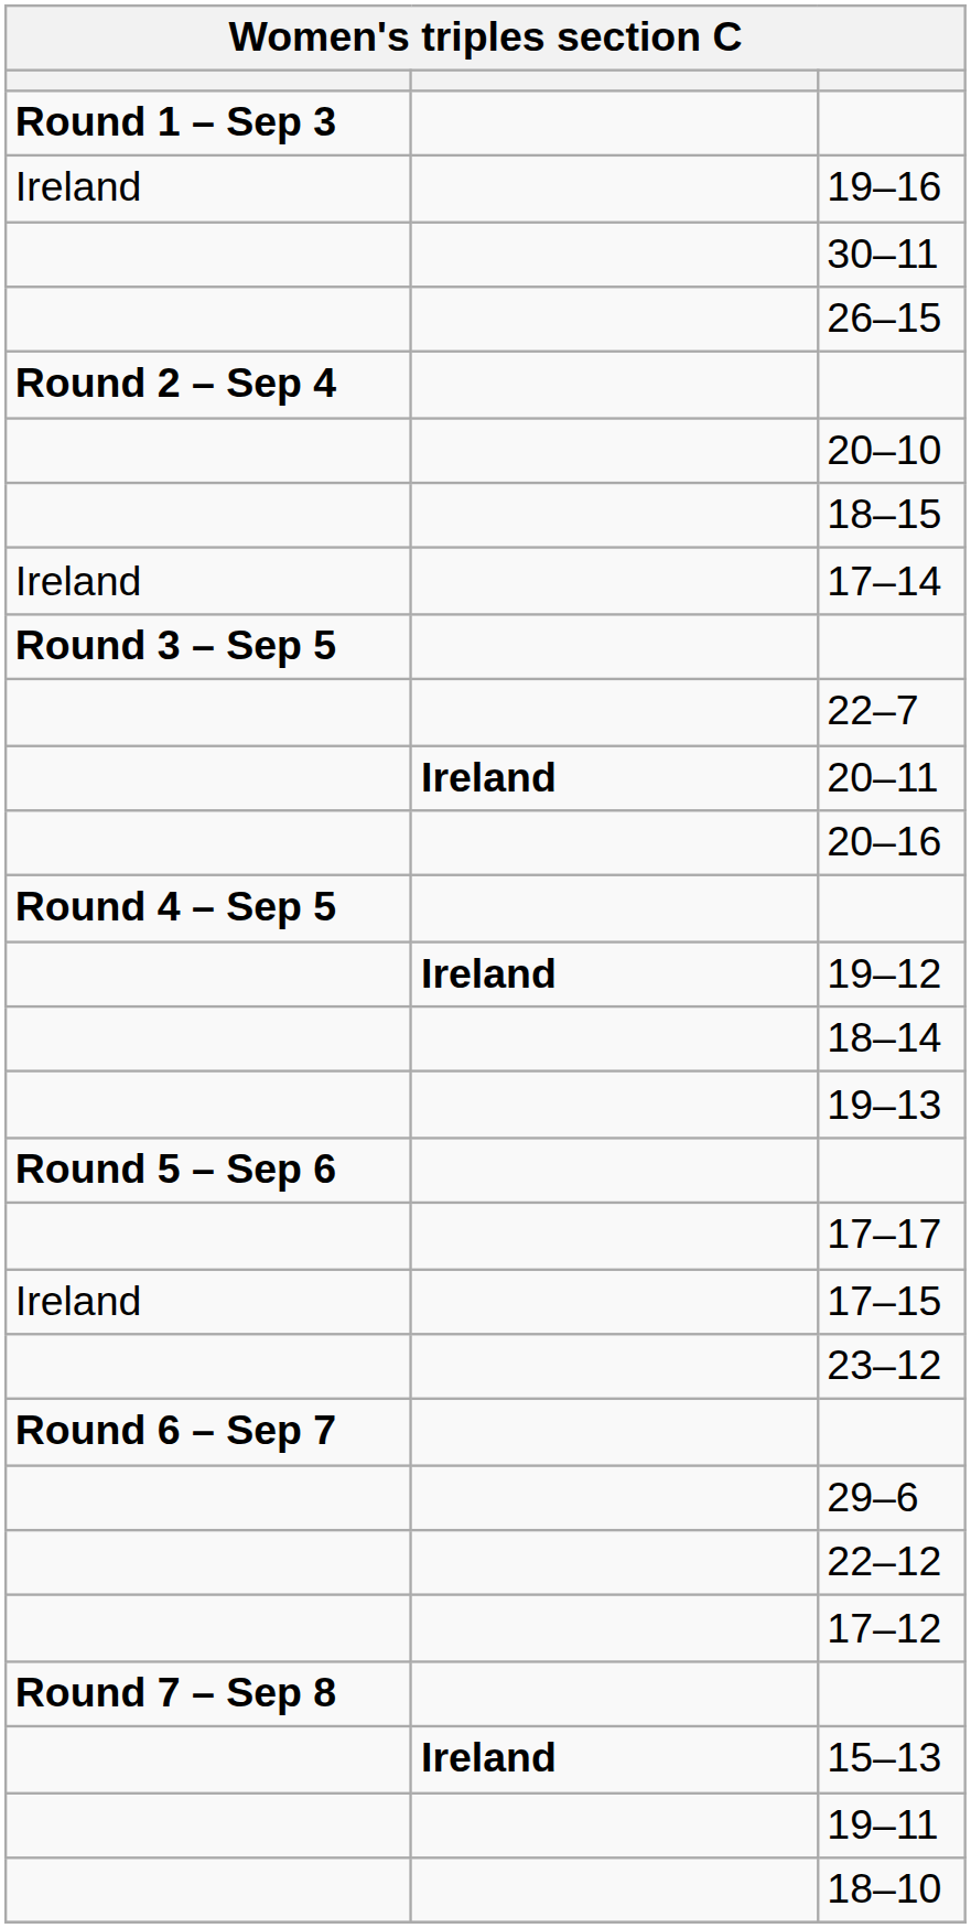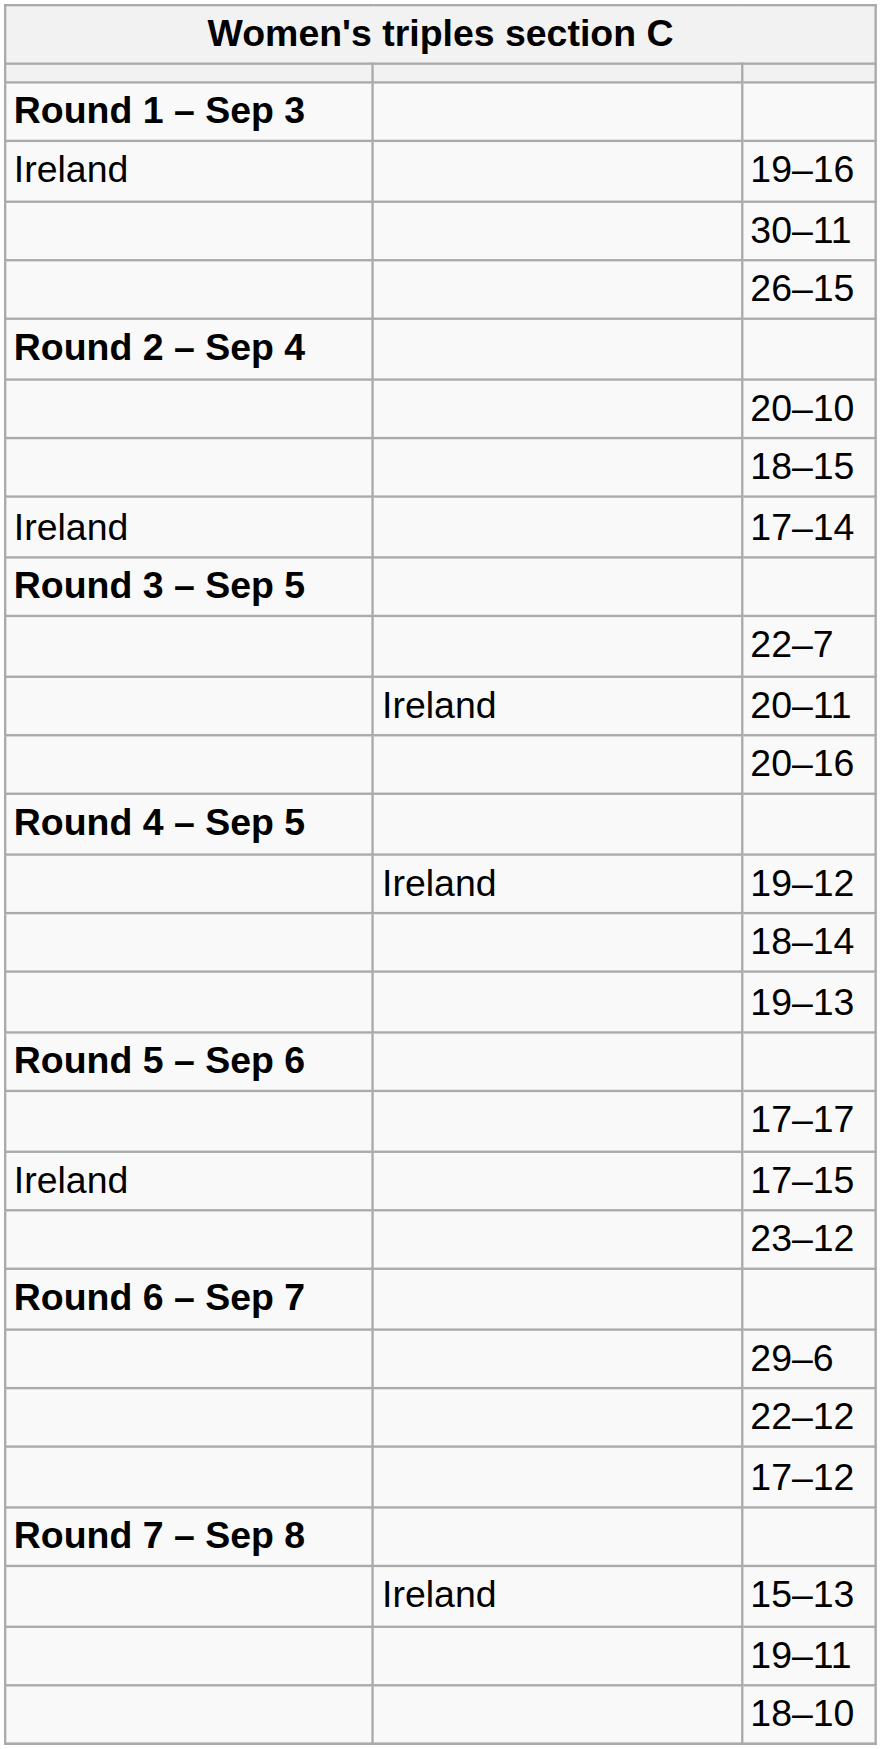20–11 | column 2: bold -> normal
19–12 | column 2: bold -> normal
15–13 | column 2: bold -> normal
